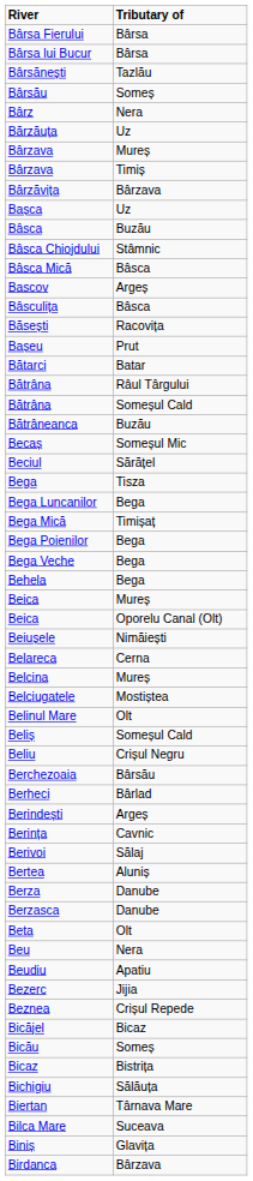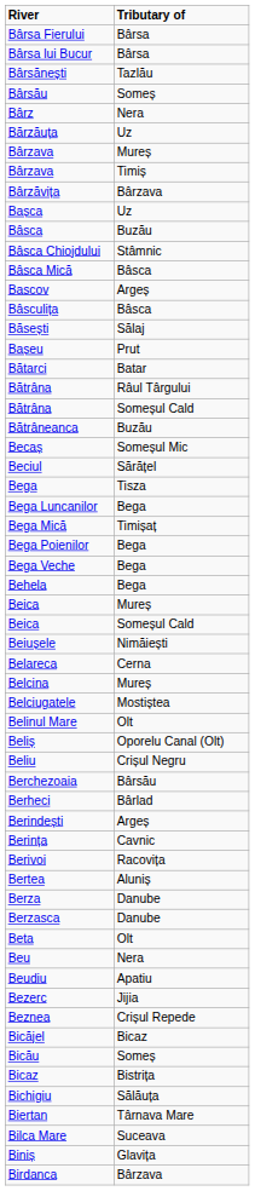row 17 | Tributary of: Racovița -> Sălaj
row 32 | Tributary of: Oporelu Canal (Olt) -> Someșul Cald
row 38 | Tributary of: Someșul Cald -> Oporelu Canal (Olt)
row 44 | Tributary of: Sălaj -> Racovița
